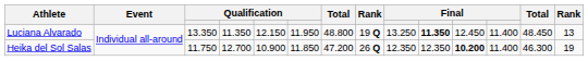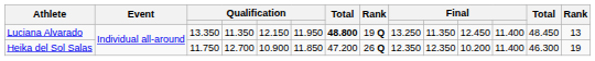row 3 | column 7: normal -> bold
row 3 | column 10: bold -> normal
row 4 | column 11: bold -> normal
